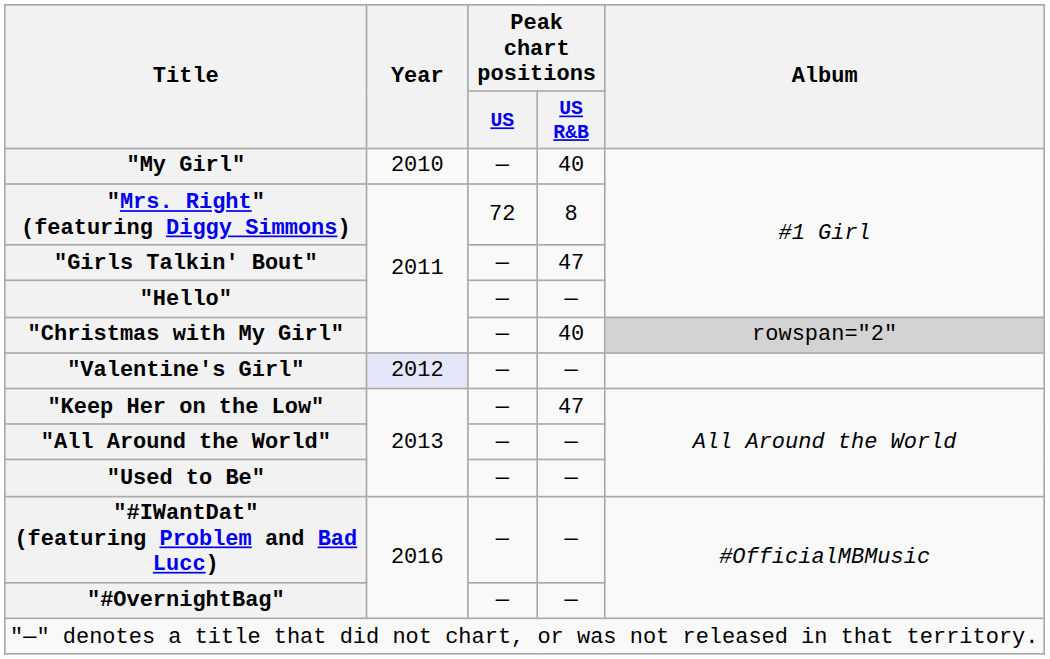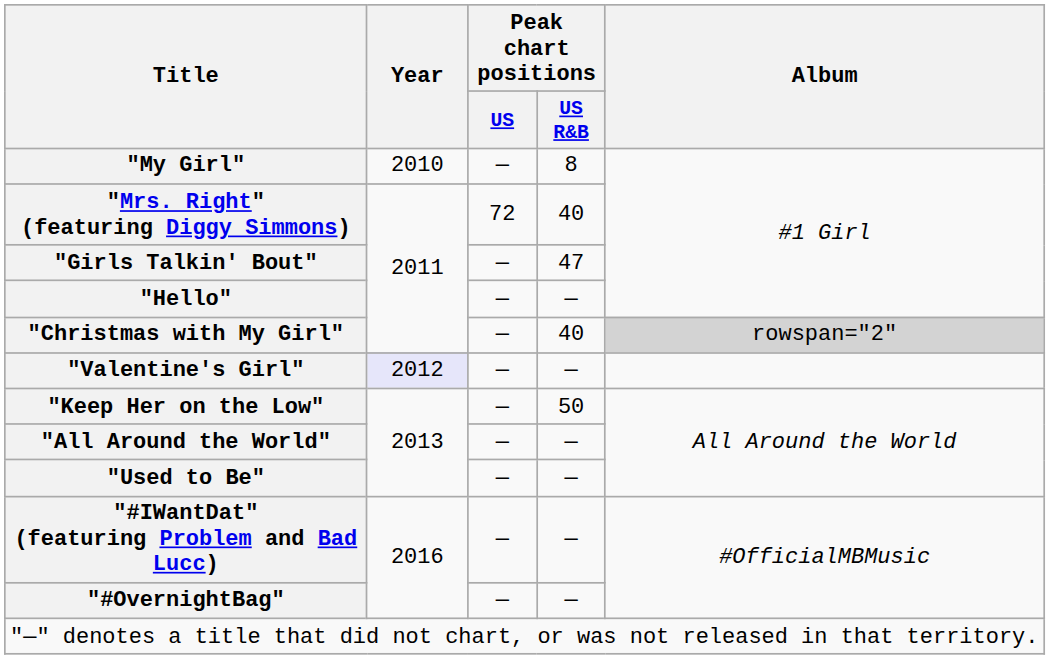"My Girl" | Peak chart positions / US R&B: 40 -> 8
"Mrs. Right" (featuring Diggy Simmons) | Peak chart positions / US R&B: 8 -> 40
"Keep Her on the Low" | Peak chart positions / US R&B: 47 -> 50
